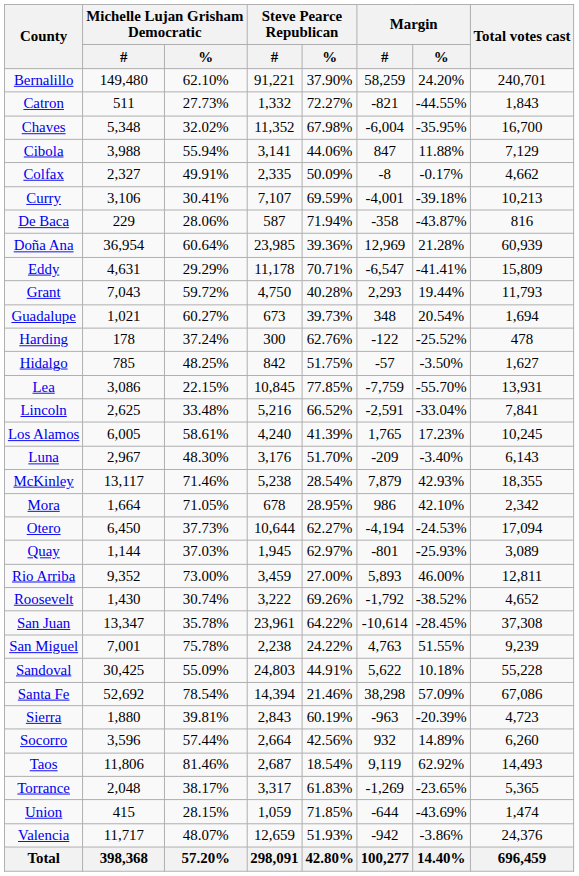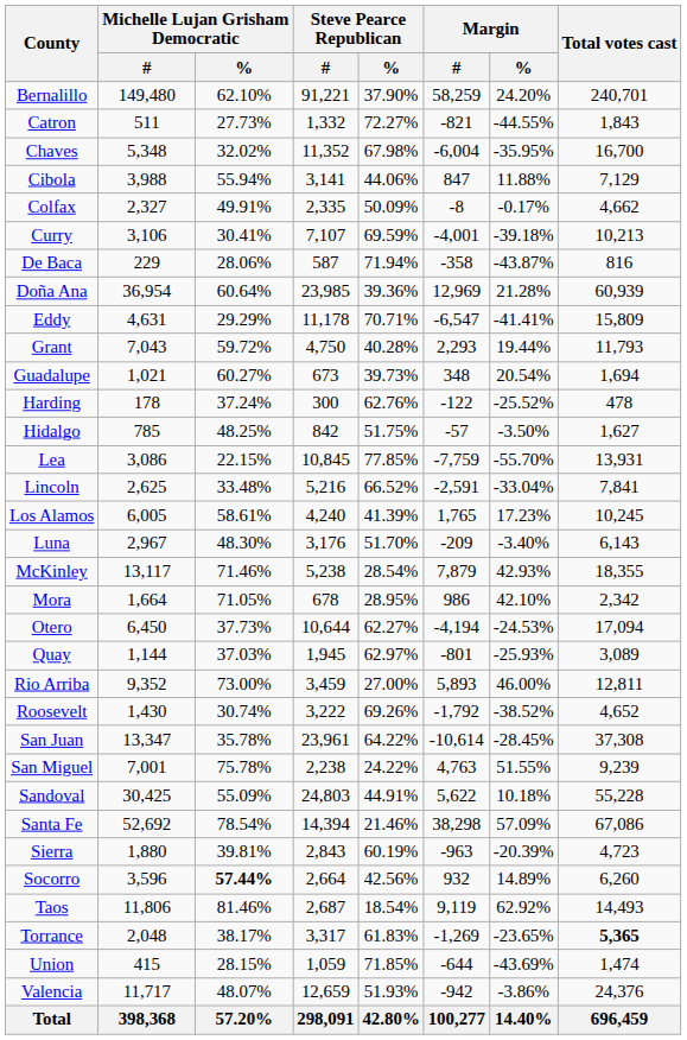Socorro | Michelle Lujan Grisham Democratic / %: normal -> bold
Torrance | Total votes cast: normal -> bold
